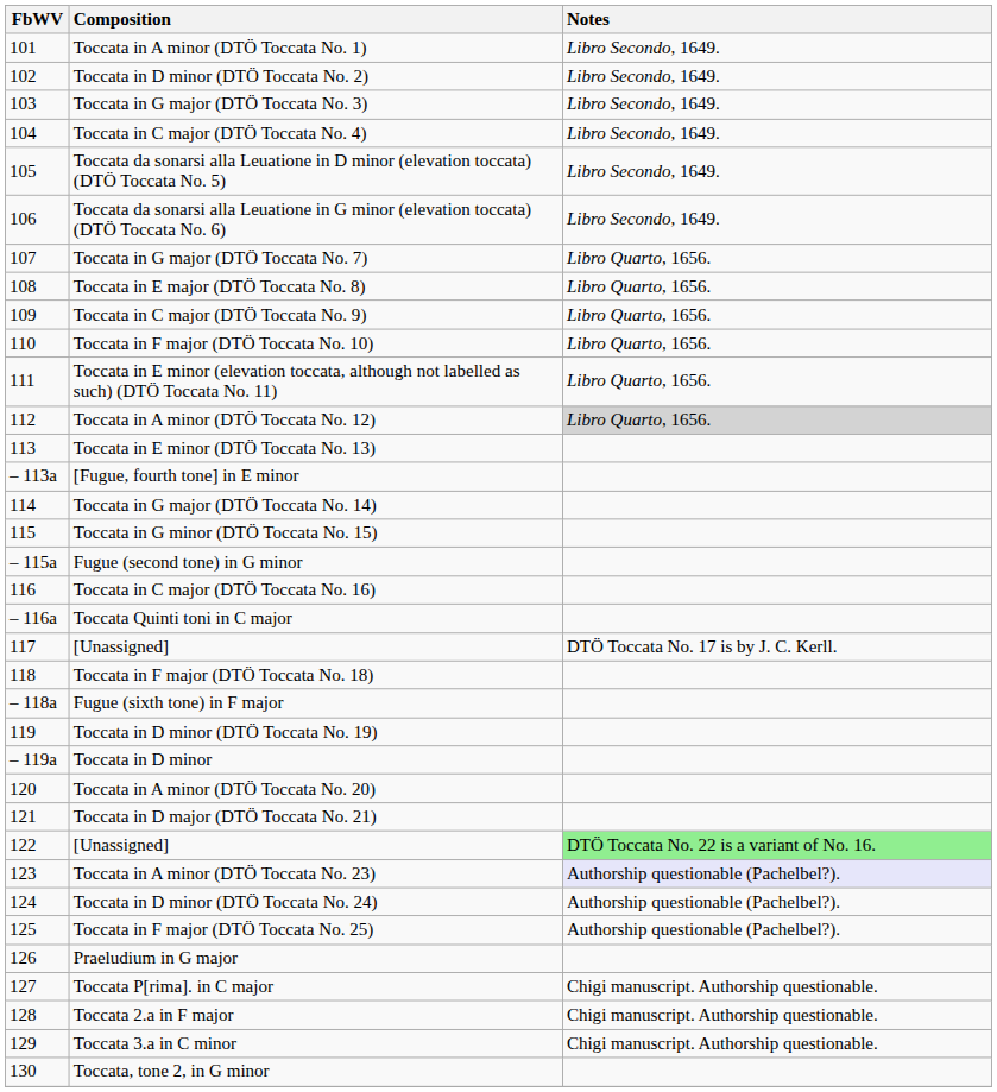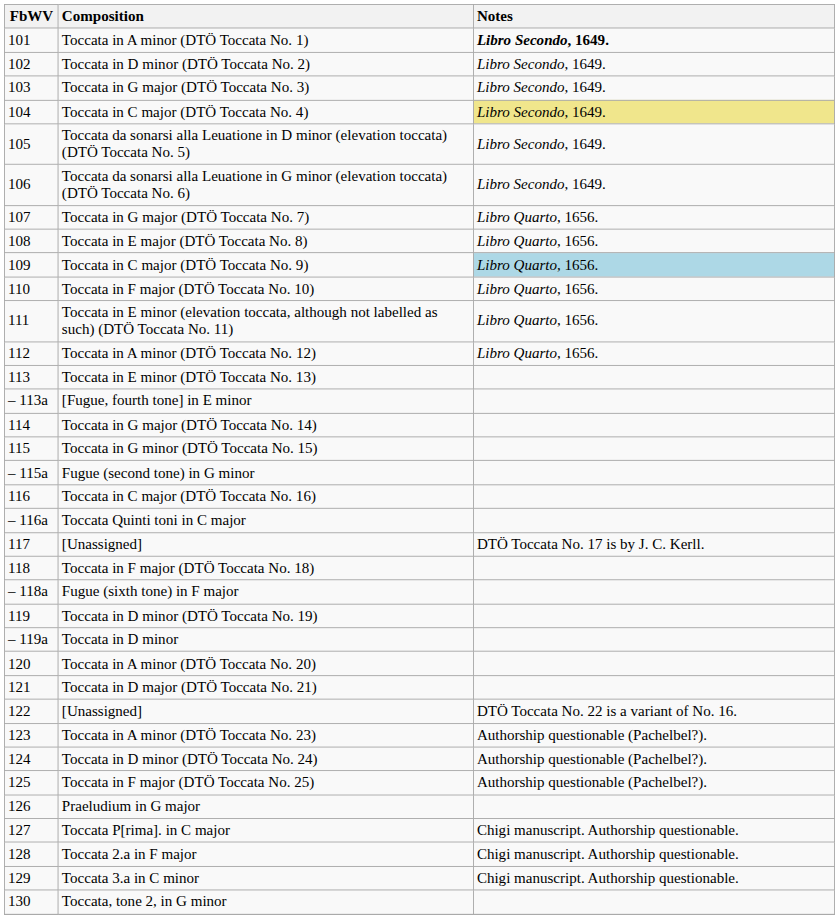Toccata in A minor (DTÖ Toccata No. 1) | Notes: normal -> bold
Toccata in C major (DTÖ Toccata No. 4) | Notes: no background -> khaki background
Toccata in C major (DTÖ Toccata No. 9) | Notes: no background -> lightblue background
Toccata in A minor (DTÖ Toccata No. 12) | Notes: lightgrey background -> no background
122 / [Unassigned] | Notes: lightgreen background -> no background
Toccata in A minor (DTÖ Toccata No. 23) | Notes: lavender background -> no background
